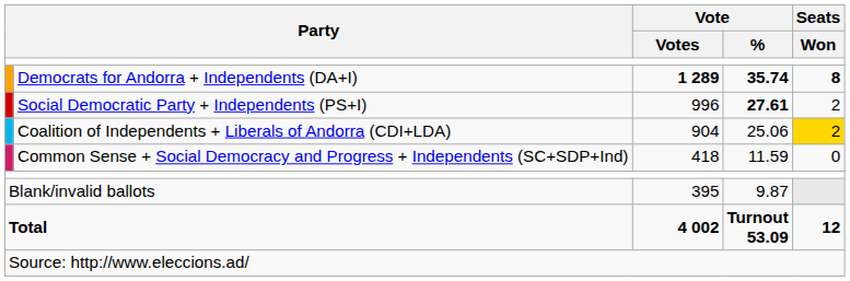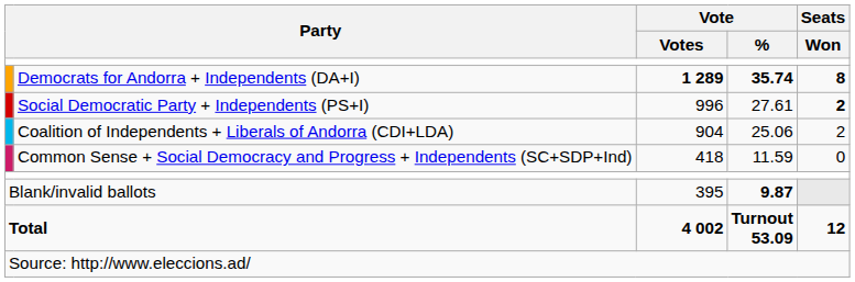Social Democratic Party + Independents (PS+I) | Vote / %: bold -> normal
Social Democratic Party + Independents (PS+I) | Seats / Won: normal -> bold
Coalition of Independents + Liberals of Andorra (CDI+LDA) | Seats / Won: gold background -> no background
Blank/invalid ballots | Vote / %: normal -> bold
